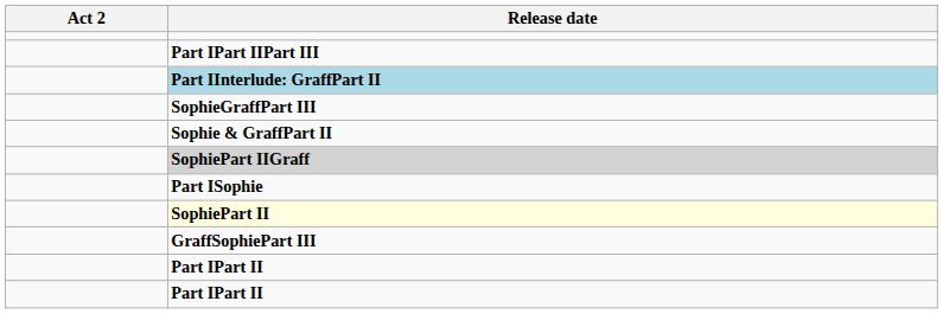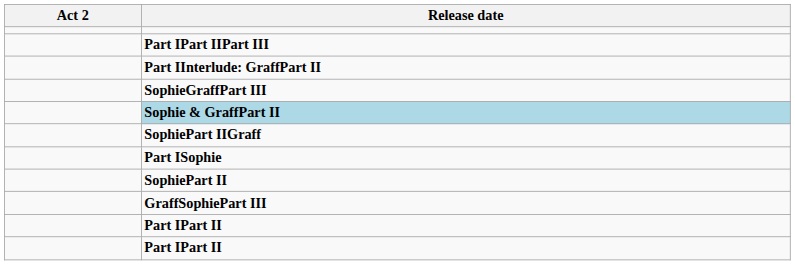row 4 | Release date: lightblue background -> no background
row 6 | Release date: no background -> lightblue background
row 7 | Release date: lightgrey background -> no background
row 9 | Release date: lightyellow background -> no background
